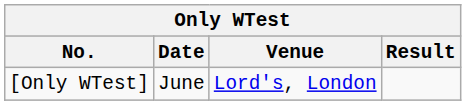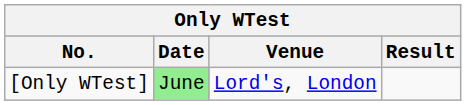[Only WTest] | Date: no background -> lightgreen background
